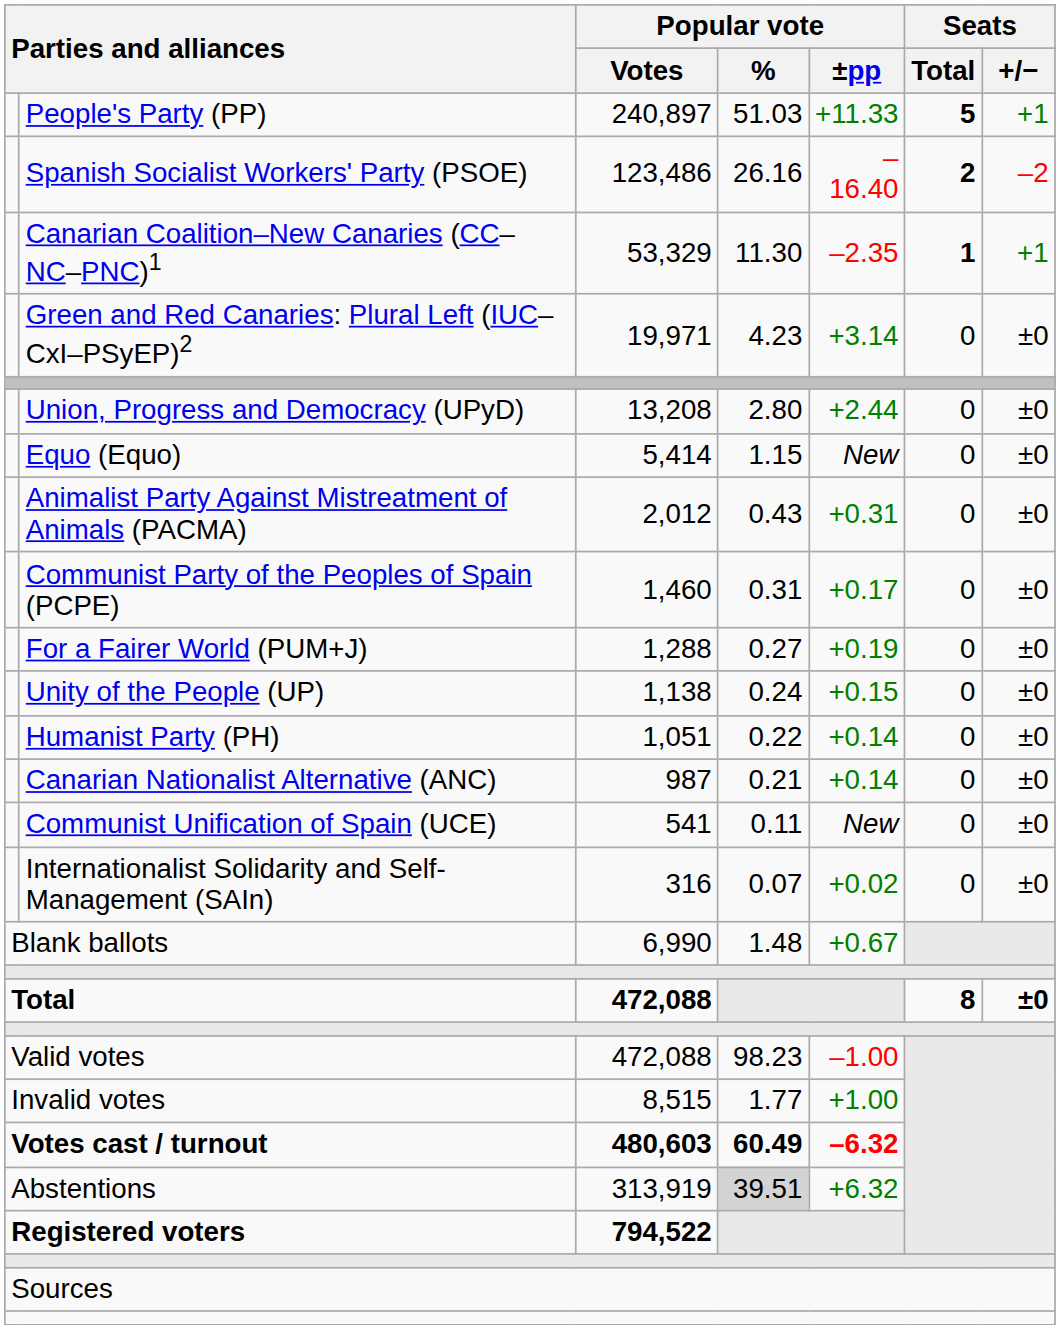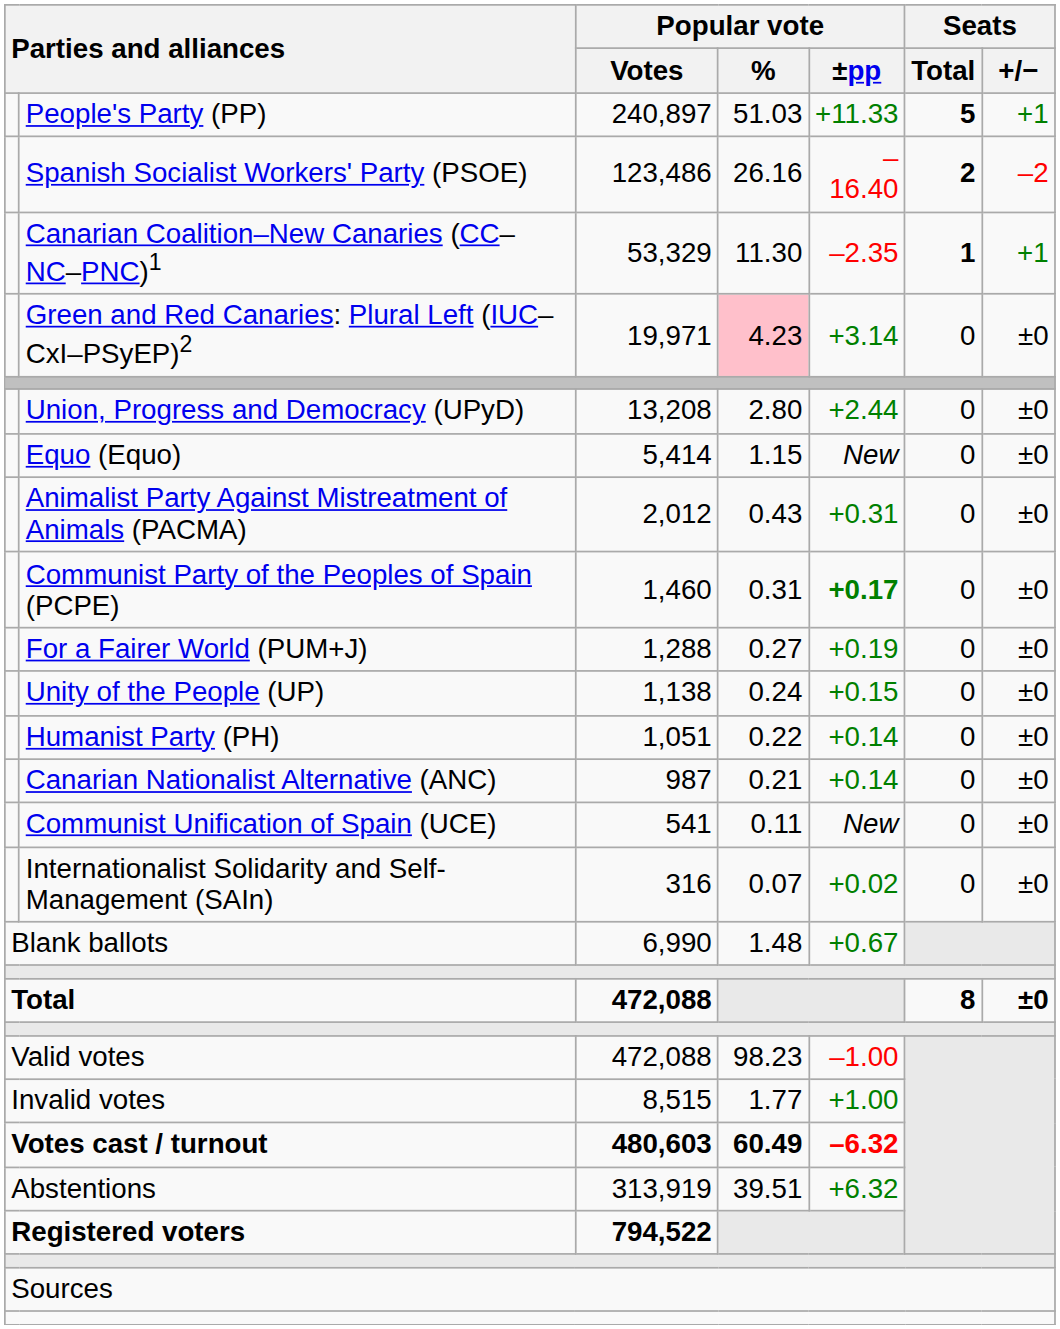Green and Red Canaries: Plural Left (IUC–CxI–PSyEP)2 | Popular vote / %: no background -> pink background
Communist Party of the Peoples of Spain (PCPE) | Popular vote / ±pp: normal -> bold
Abstentions | Popular vote / %: lightgrey background -> no background
